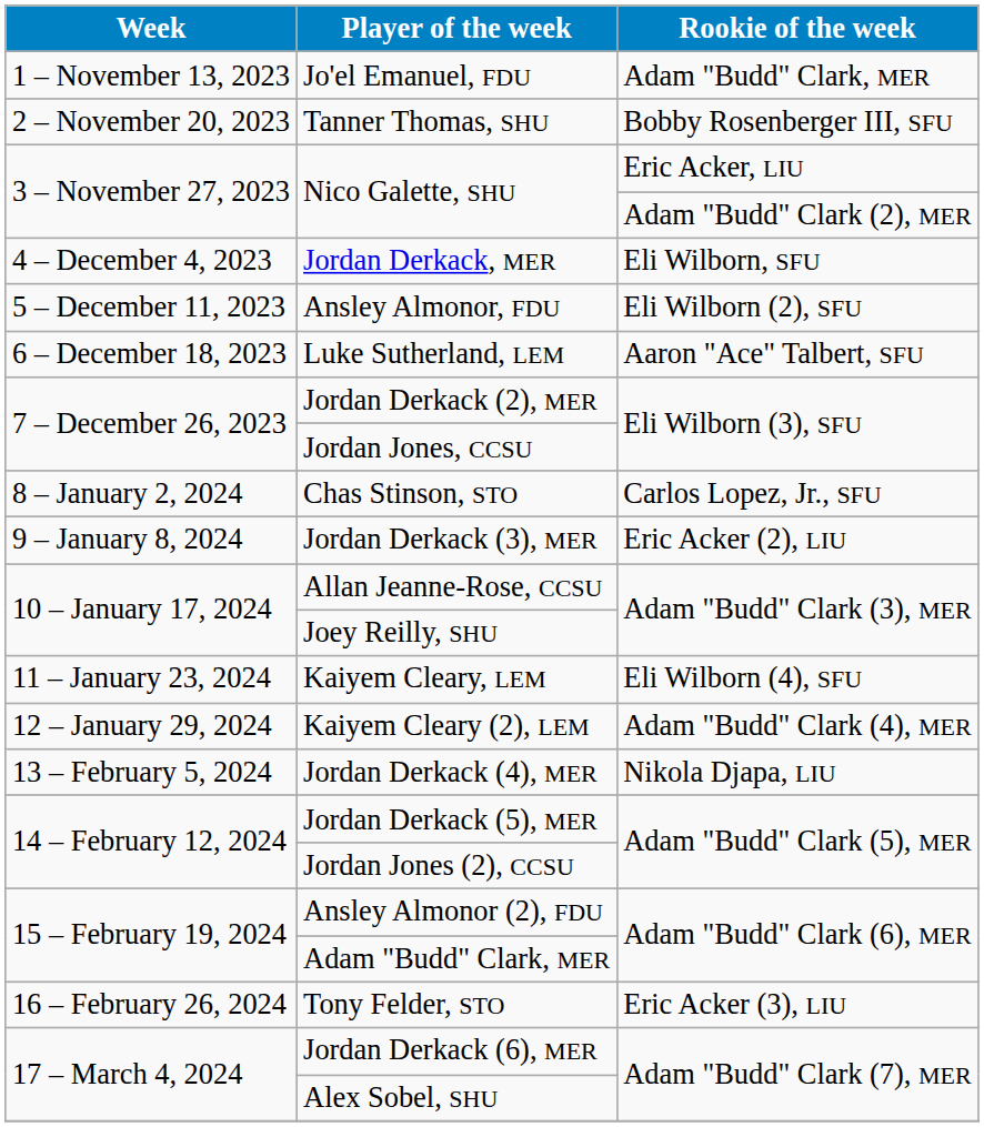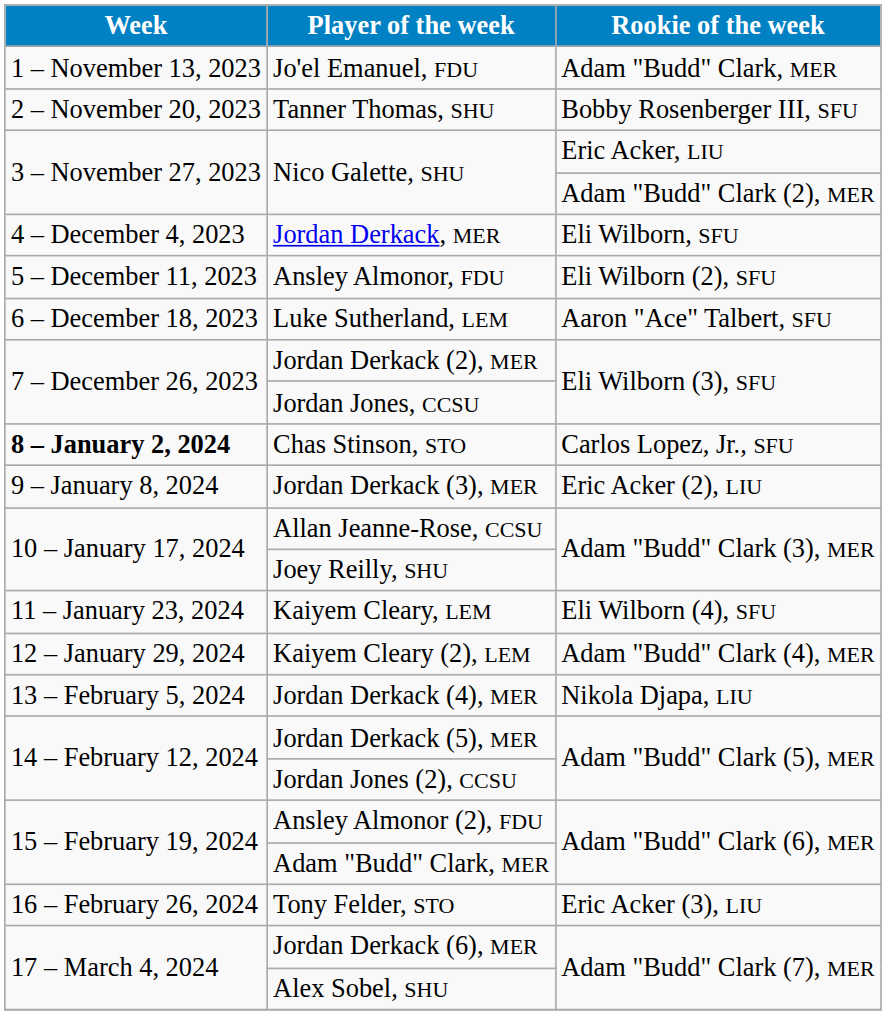Chas Stinson, STO | Week: normal -> bold
